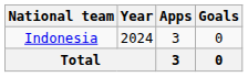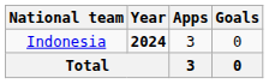Indonesia | Year: normal -> bold
